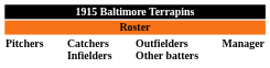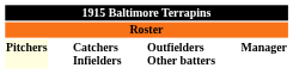Pitchers | column 1: no background -> lightyellow background
